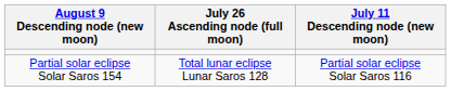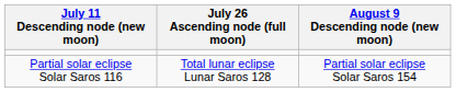columns swapped: July 11 Descending node (new moon) <-> August 9 Descending node (new moon)
